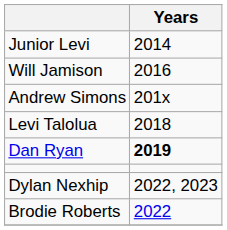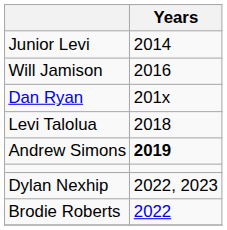row 4 | column 1: Andrew Simons -> Dan Ryan
row 6 | column 1: Dan Ryan -> Andrew Simons
